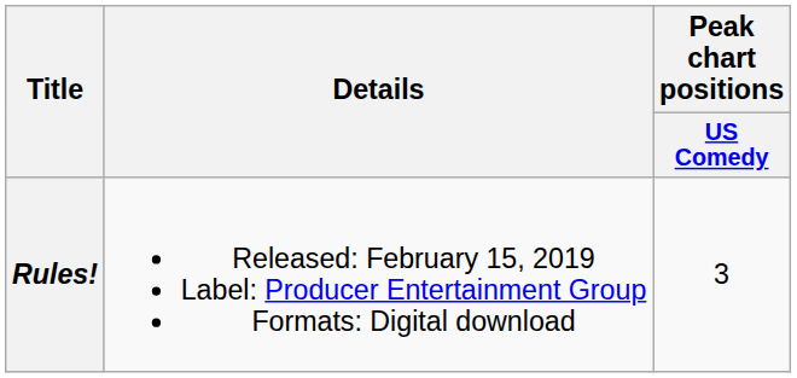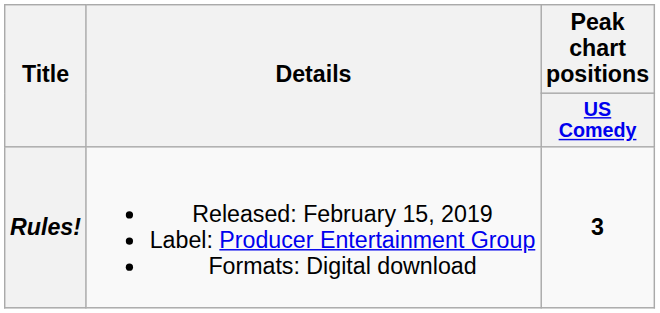Rules! | Peak chart positions / US Comedy: normal -> bold
